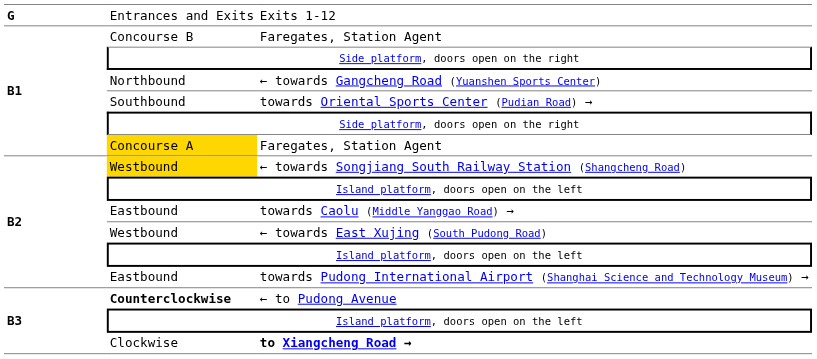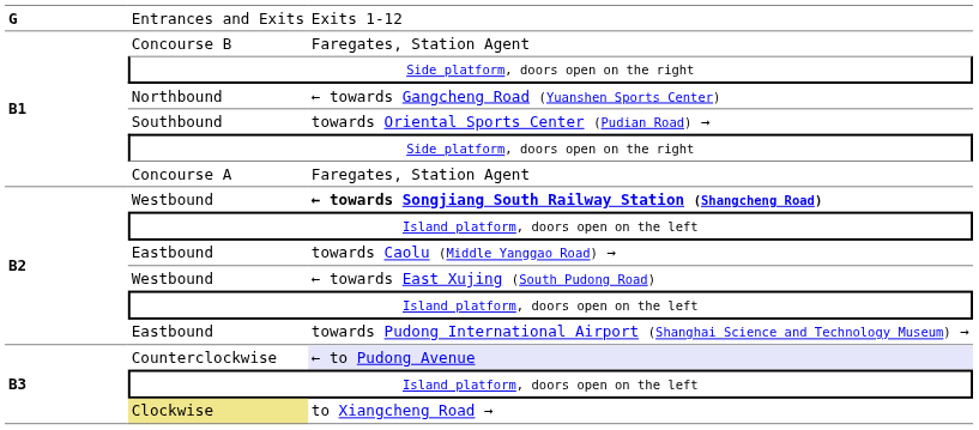Concourse A / Faregates, Station Agent | column 2: gold background -> no background
← towards Songjiang South Railway Station (Shangcheng Road) | column 2: gold background -> no background
← towards Songjiang South Railway Station (Shangcheng Road) | column 3: normal -> bold
← to Pudong Avenue | column 2: bold -> normal
← to Pudong Avenue | column 3: no background -> lavender background
to Xiangcheng Road → | column 2: no background -> khaki background
to Xiangcheng Road → | column 3: bold -> normal
